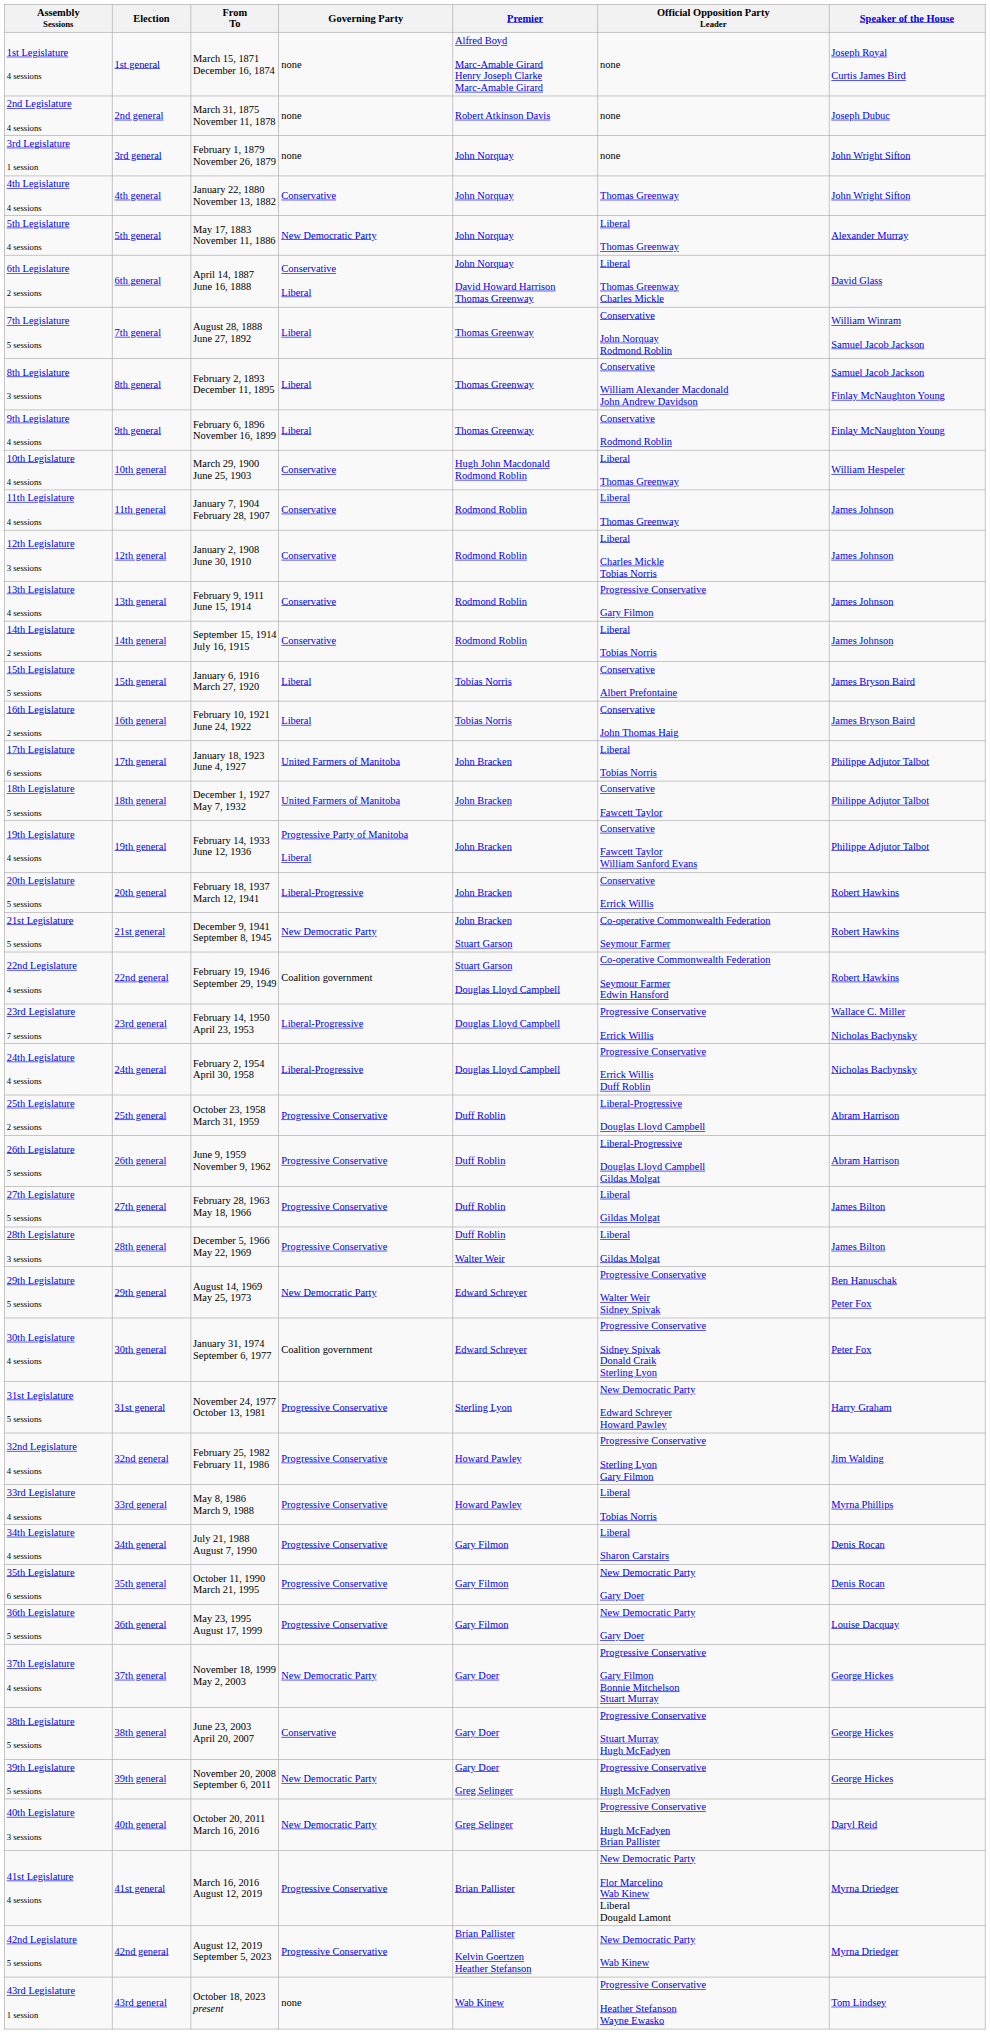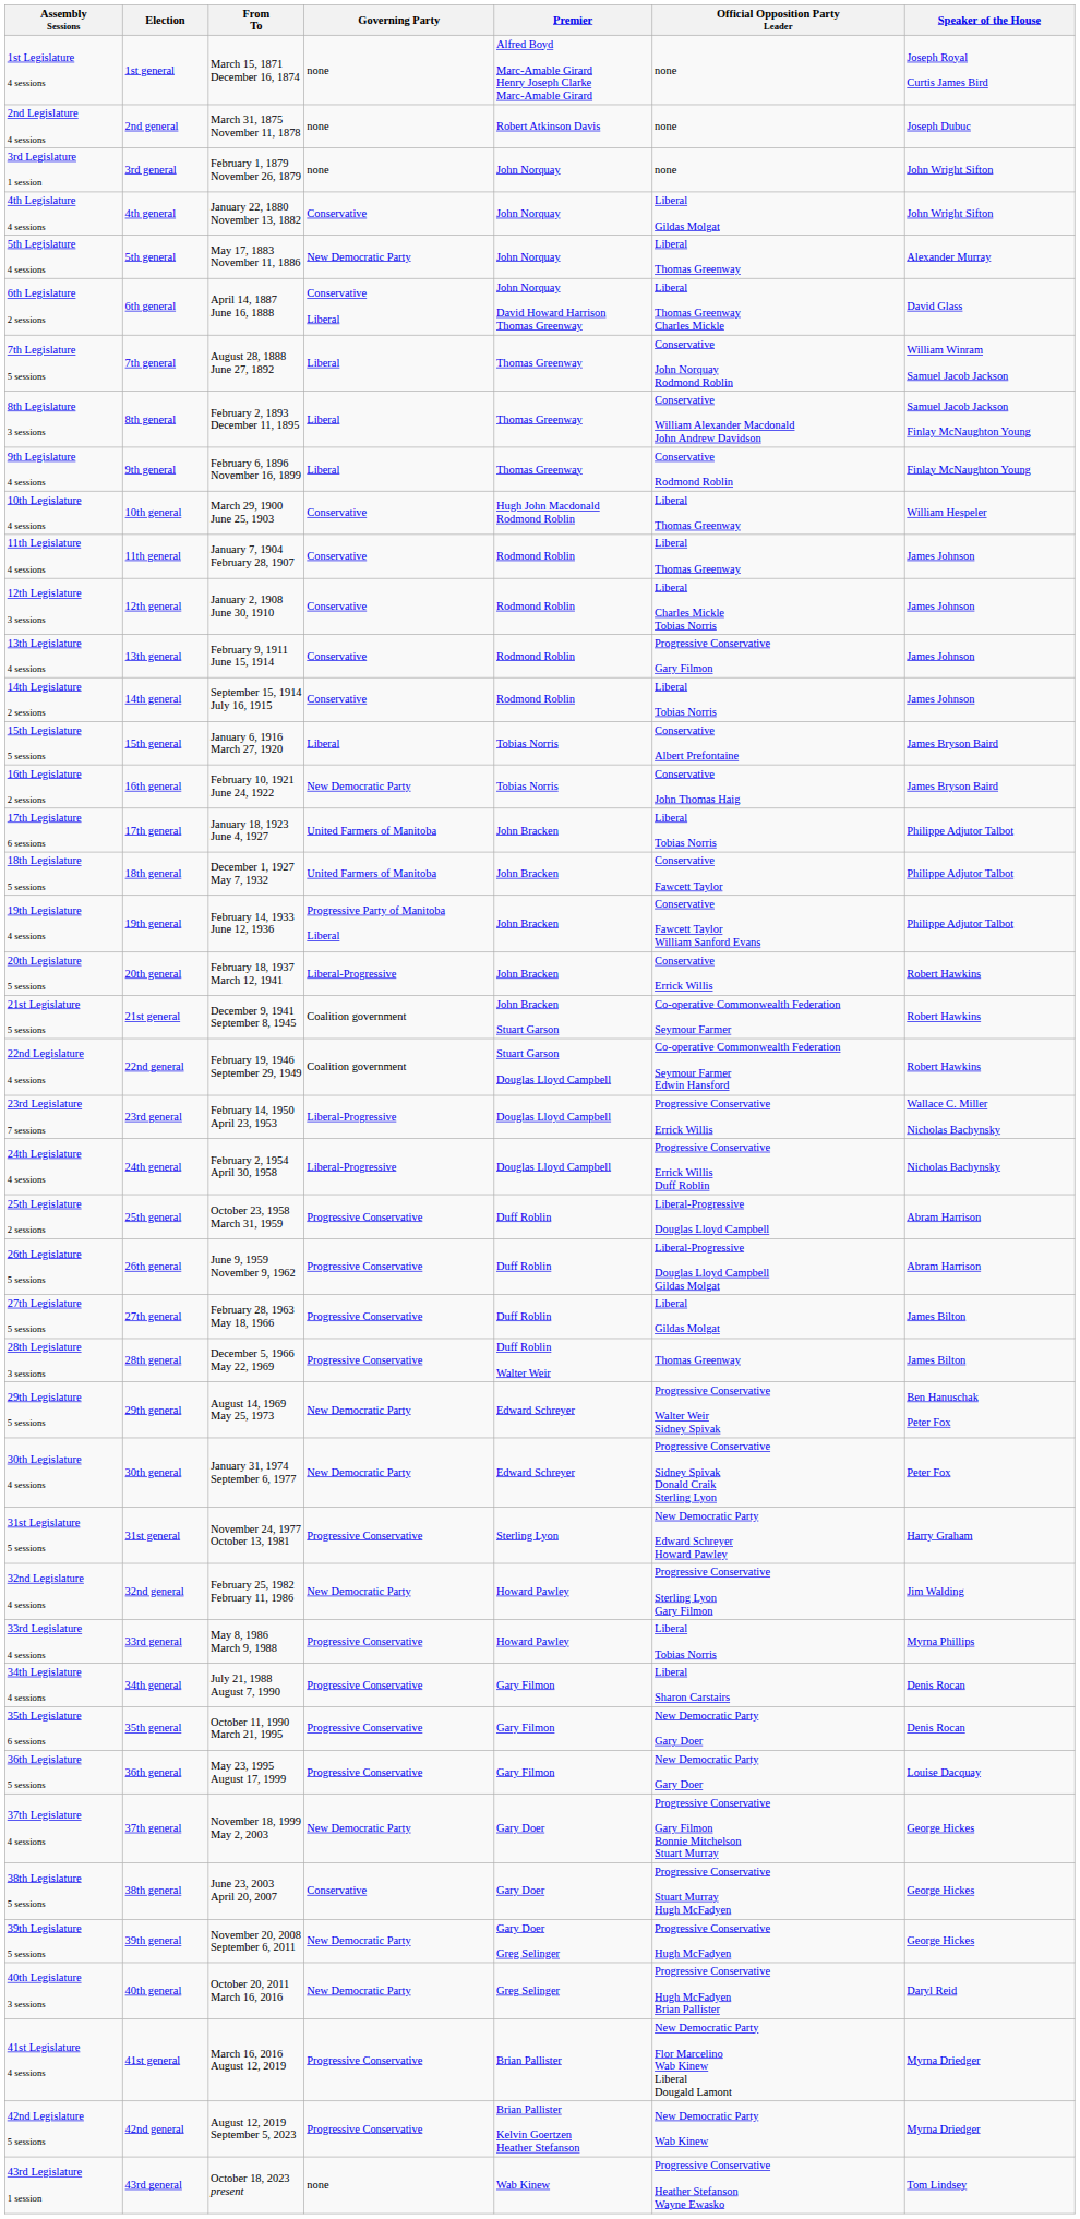4th Legislature 4 sessions | Official Opposition Party Leader: Thomas Greenway -> Liberal Gildas Molgat
16th Legislature 2 sessions | Governing Party: Liberal -> New Democratic Party
21st Legislature 5 sessions | Governing Party: New Democratic Party -> Coalition government
28th Legislature 3 sessions | Official Opposition Party Leader: Liberal Gildas Molgat -> Thomas Greenway
30th Legislature 4 sessions | Governing Party: Coalition government -> New Democratic Party
32nd Legislature 4 sessions | Governing Party: Progressive Conservative -> New Democratic Party
